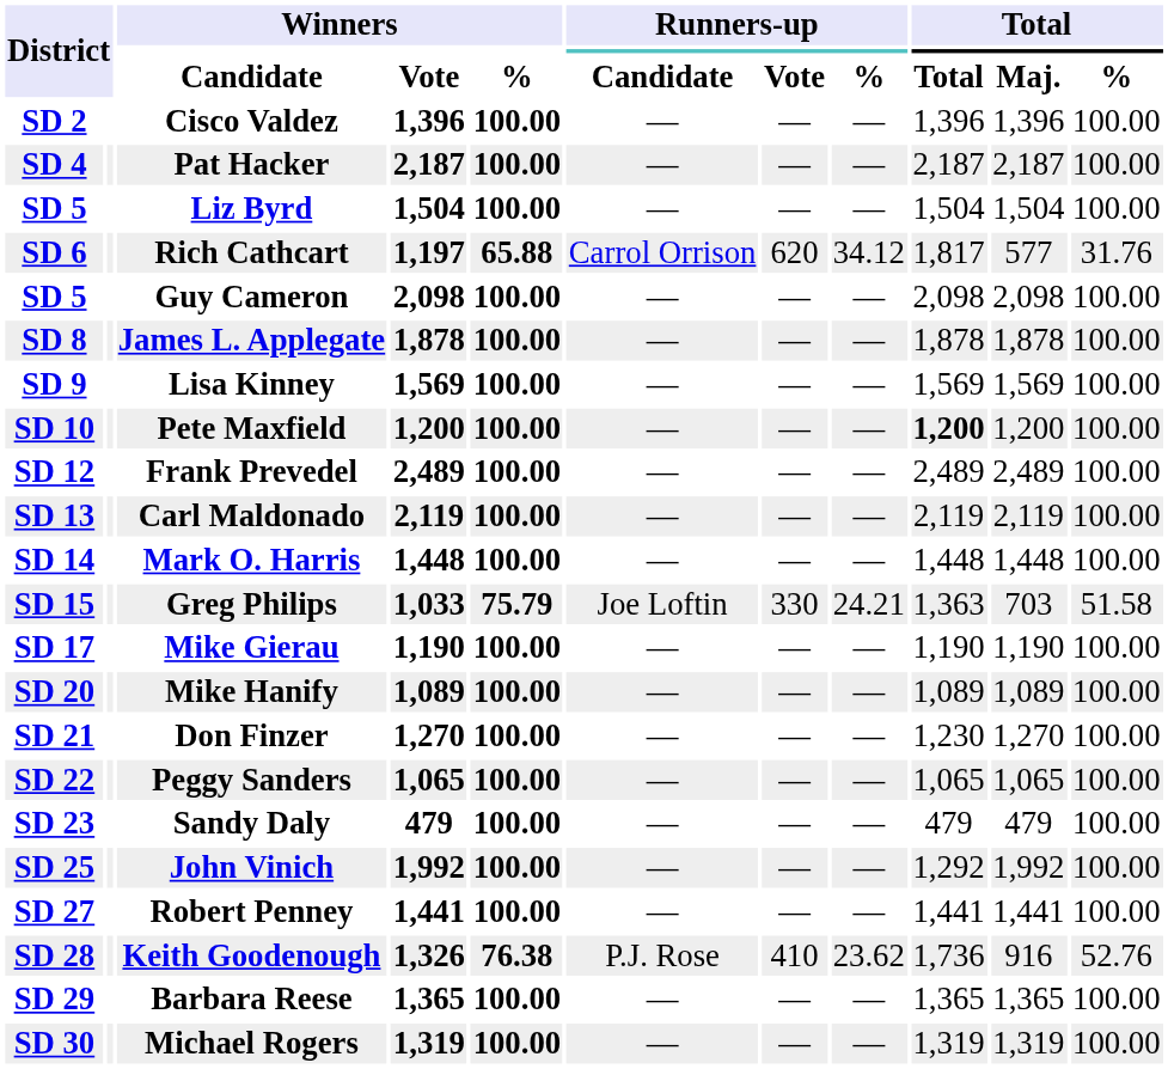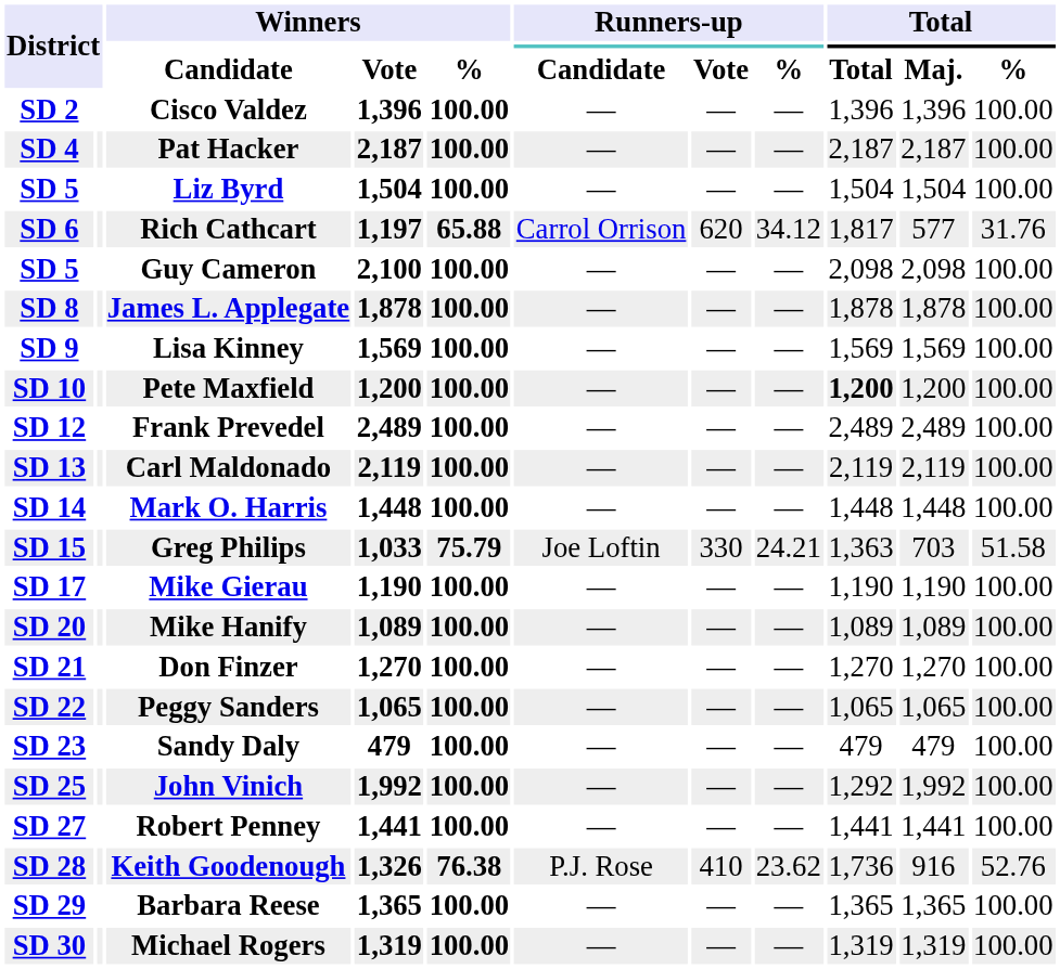SD 5 / Guy Cameron | Winners / Vote: 2,098 -> 2,100
SD 21 | Total: 1,230 -> 1,270
